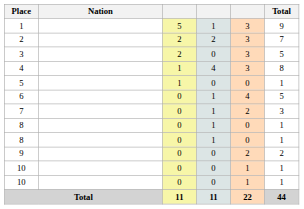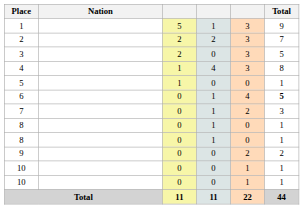6 | Total: normal -> bold
